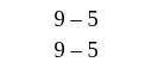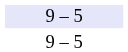row 1 | column 1: no background -> lavender background
